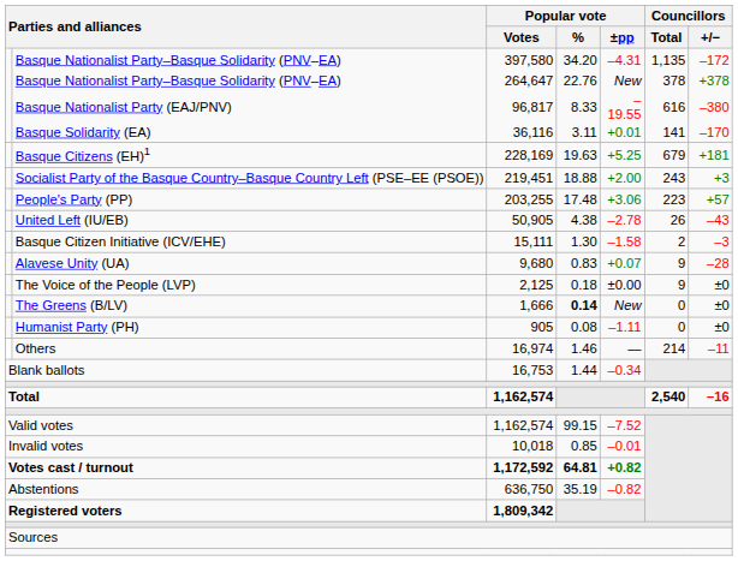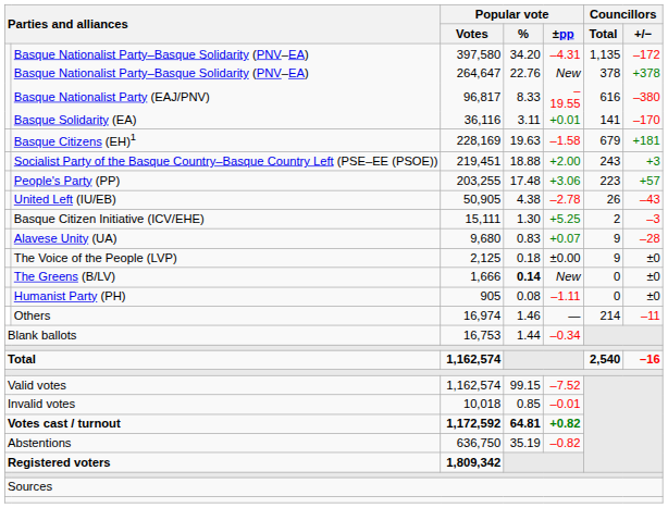Basque Citizens (EH)1 | Popular vote / ±pp: +5.25 -> –1.58
Basque Citizen Initiative (ICV/EHE) | Popular vote / ±pp: –1.58 -> +5.25
